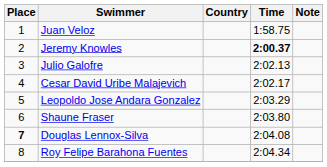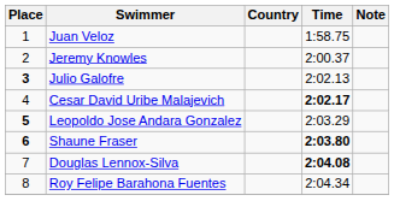Jeremy Knowles | Time: bold -> normal
Julio Galofre | Place: normal -> bold
Cesar David Uribe Malajevich | Time: normal -> bold
Leopoldo Jose Andara Gonzalez | Place: normal -> bold
Shaune Fraser | Place: normal -> bold
Shaune Fraser | Time: normal -> bold
Douglas Lennox-Silva | Place: bold -> normal
Douglas Lennox-Silva | Time: normal -> bold
